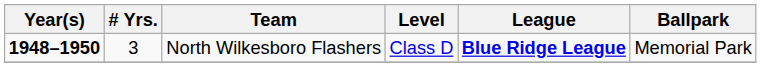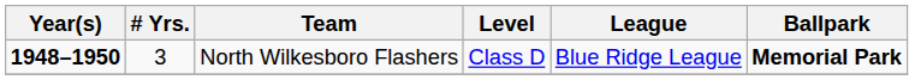North Wilkesboro Flashers | League: bold -> normal
North Wilkesboro Flashers | Ballpark: normal -> bold
